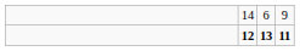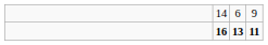row 2 | column 2: 12 -> 16
